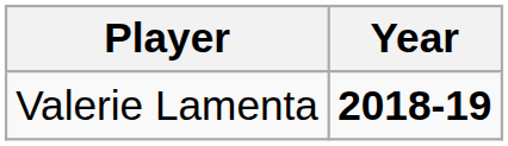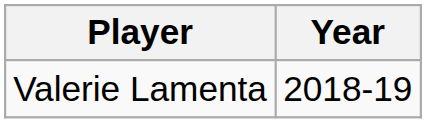Valerie Lamenta | Year: bold -> normal
